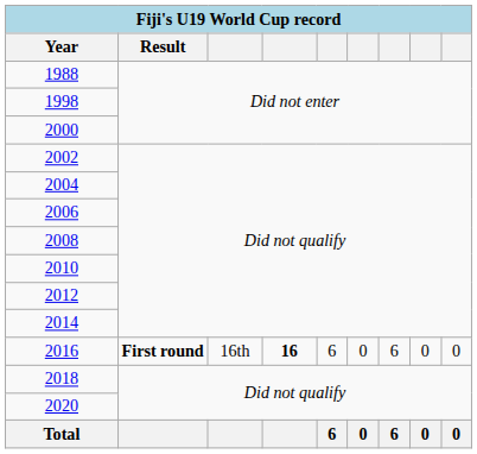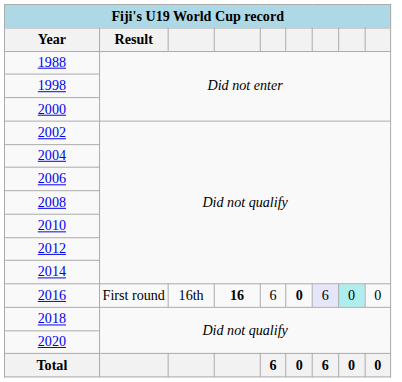2016 | Result: bold -> normal
2016 | column 6: normal -> bold
2016 | column 7: no background -> lavender background
2016 | column 8: no background -> paleturquoise background
